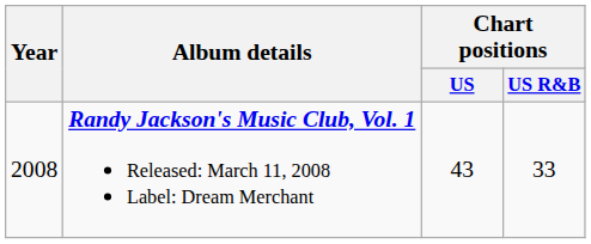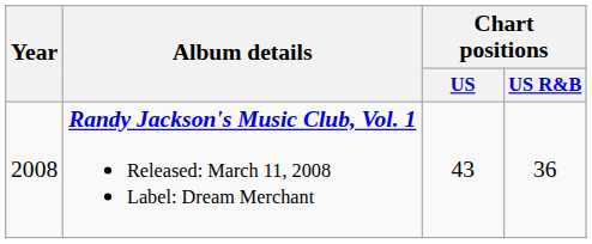row 3 | Chart positions / US R&B: 33 -> 36
